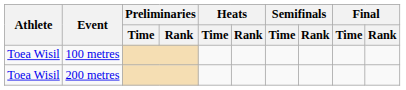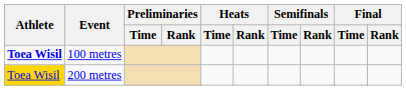100 metres | Athlete: normal -> bold
200 metres | Athlete: no background -> gold background
